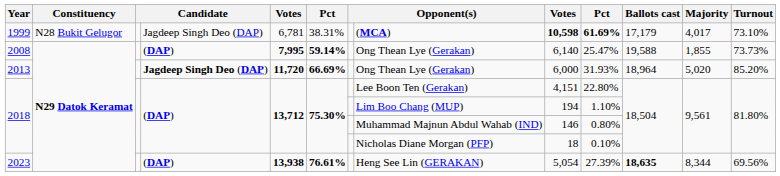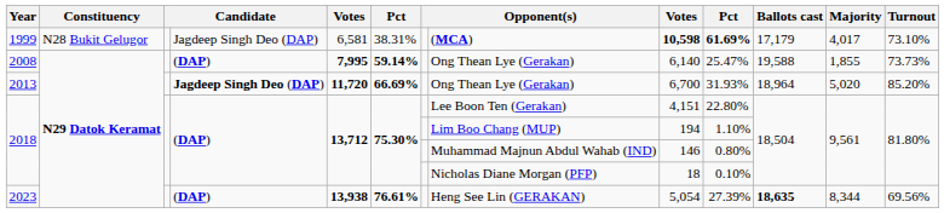1999 | column 5: 6,781 -> 6,581
2013 | column 9: 6,000 -> 6,700
